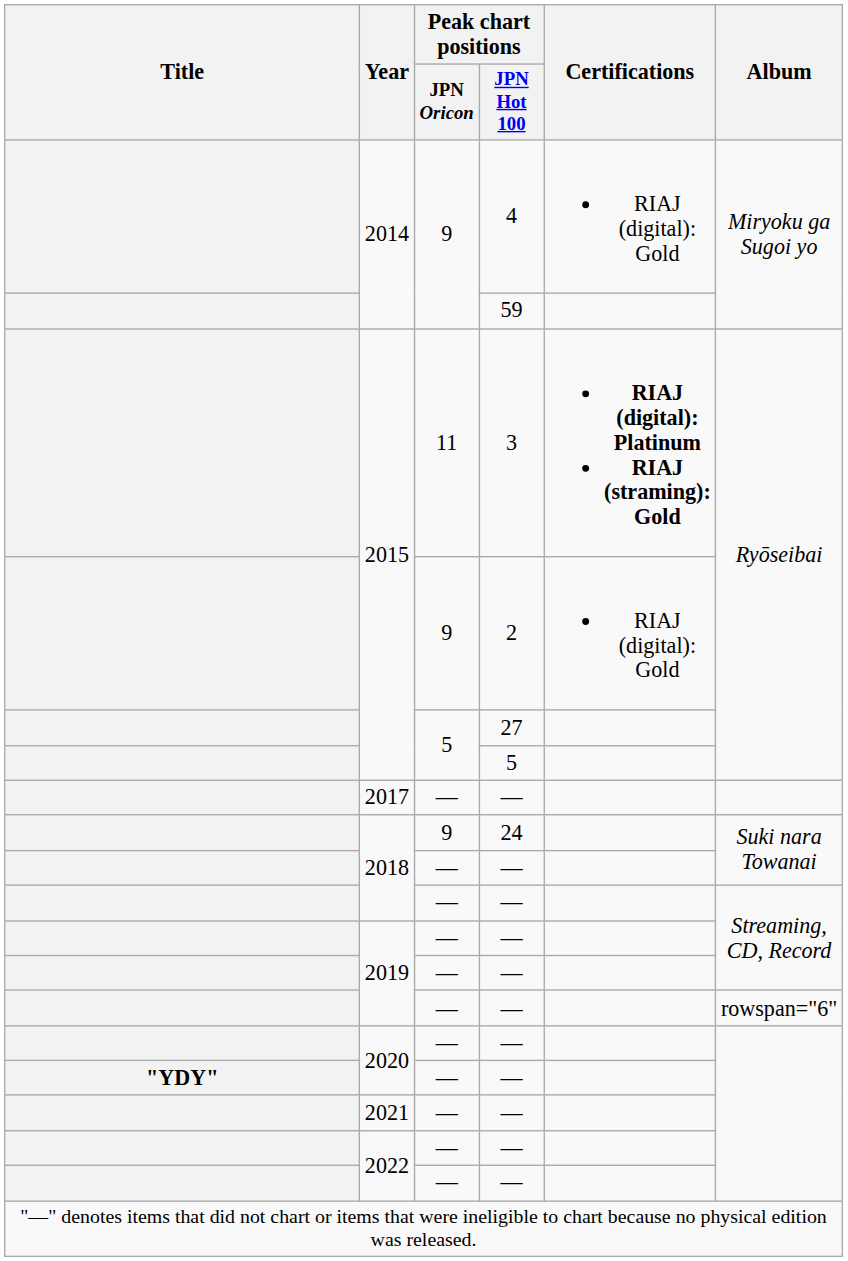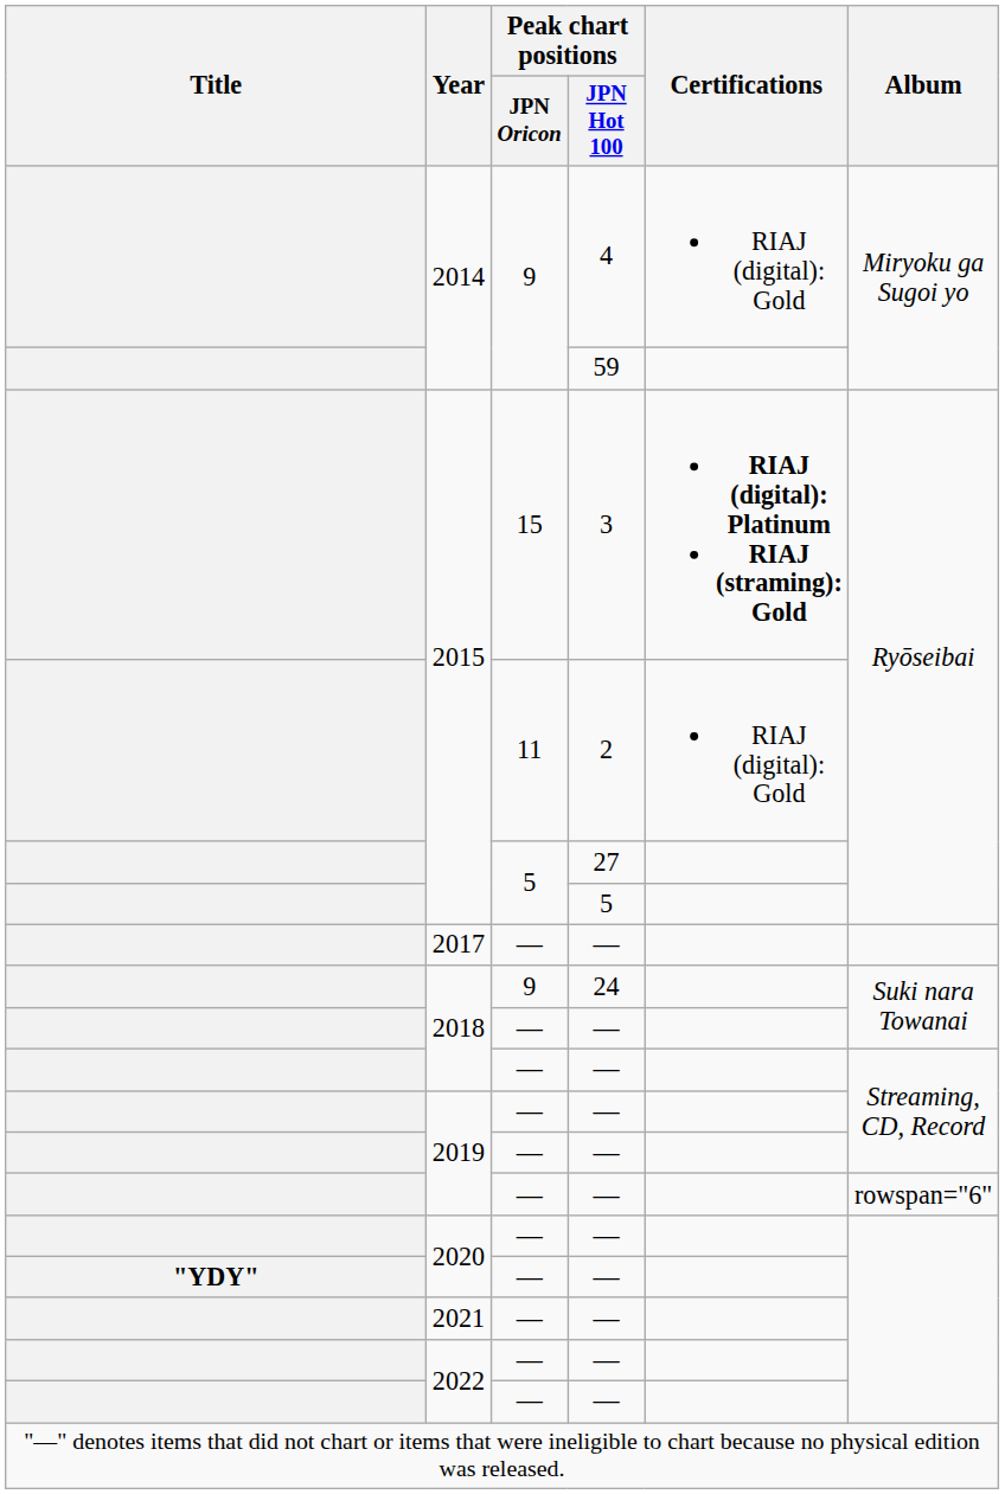2015 / 3 | Peak chart positions / JPN Oricon: 11 -> 15
2015 / 2 | Peak chart positions / JPN Oricon: 9 -> 11
